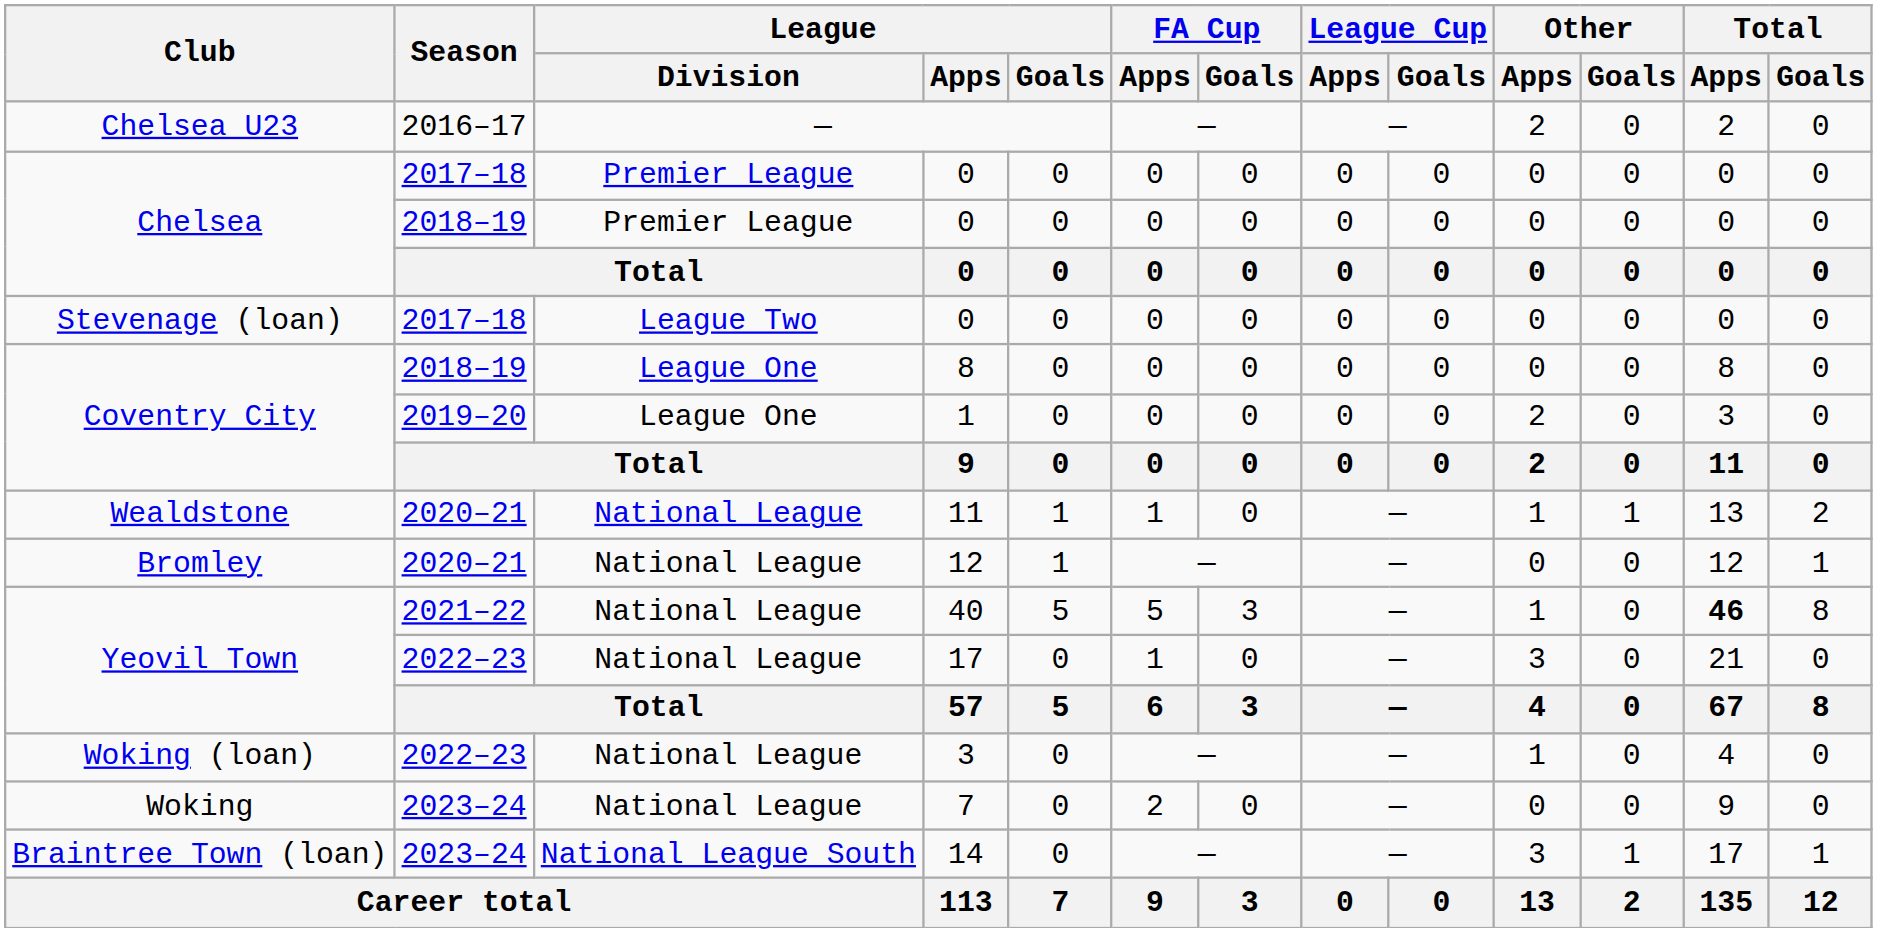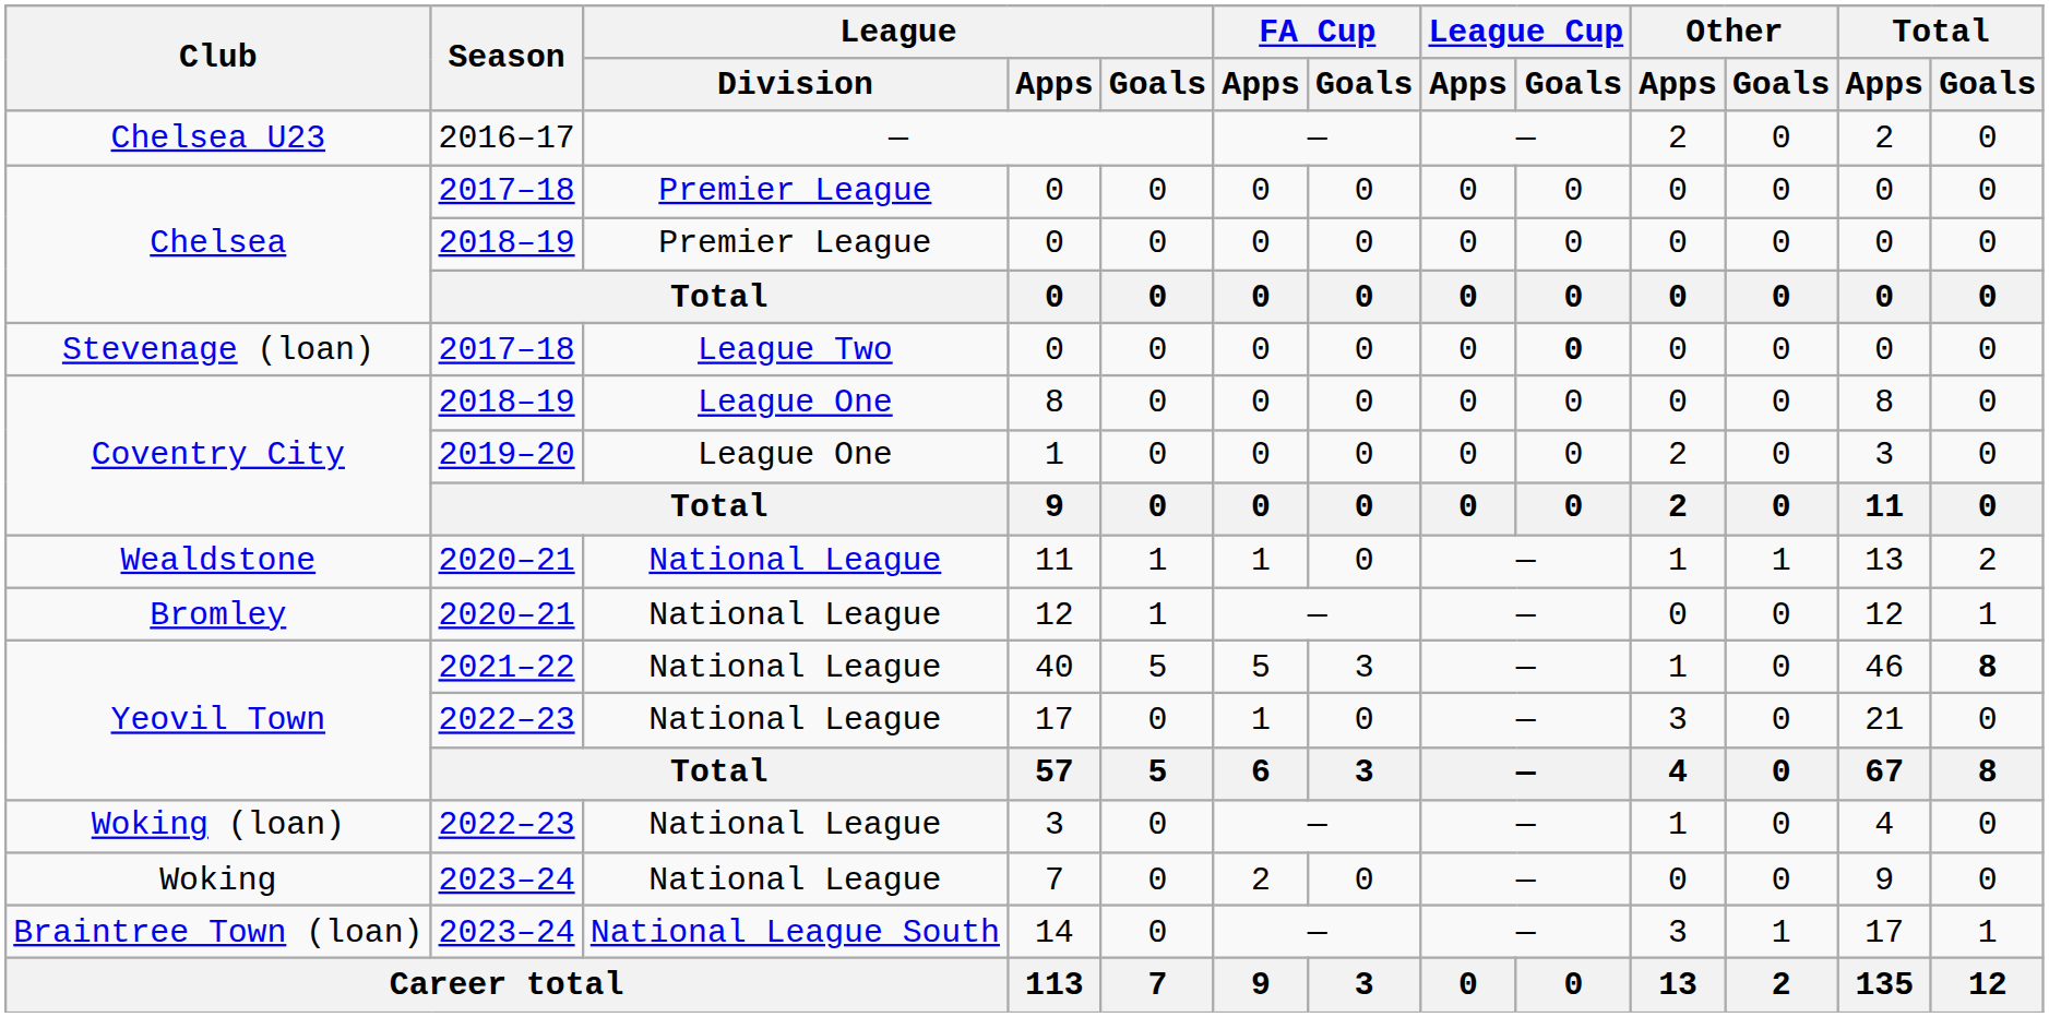Stevenage (loan) / 0 | League Cup / Goals: normal -> bold
40 | Total / Apps: bold -> normal
40 | Total / Goals: normal -> bold
